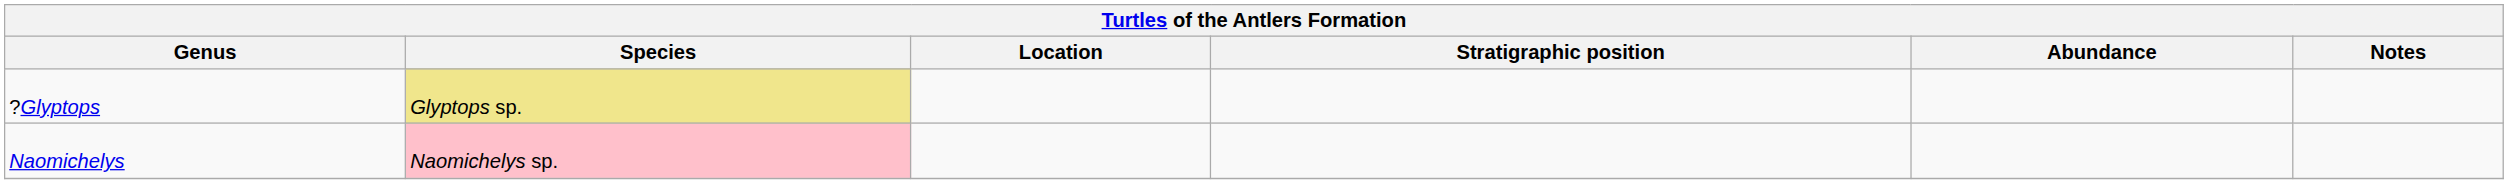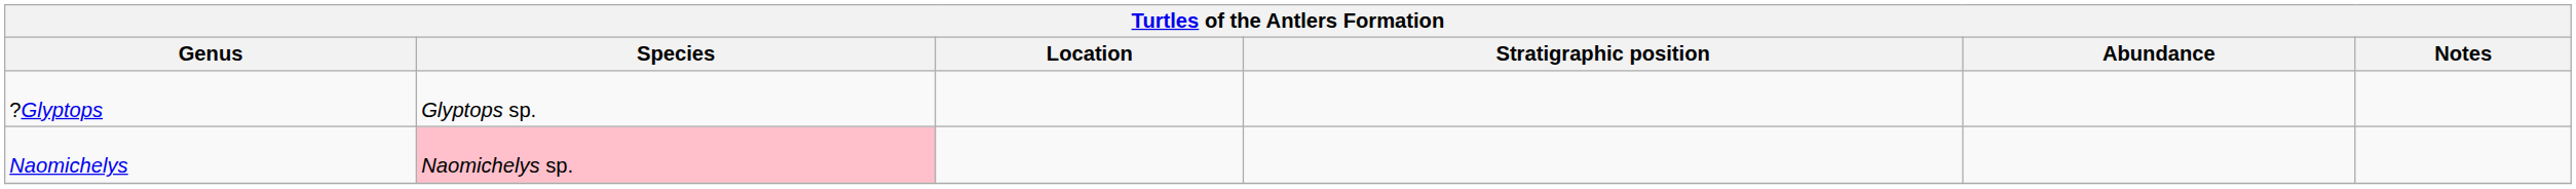?Glyptops | Species: khaki background -> no background
